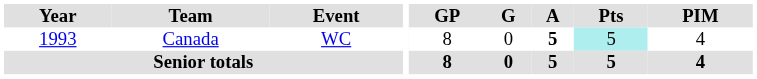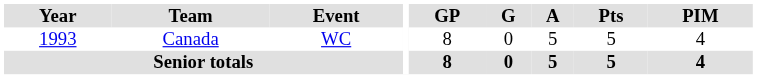Canada | A: bold -> normal
Canada | Pts: paleturquoise background -> no background
